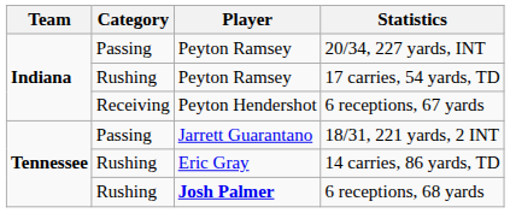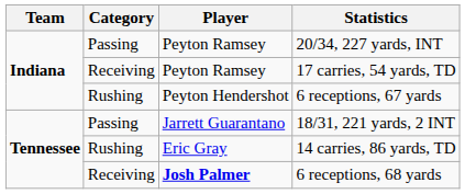17 carries, 54 yards, TD | Category: Rushing -> Receiving
6 receptions, 67 yards | Category: Receiving -> Rushing
6 receptions, 68 yards | Category: Rushing -> Receiving
